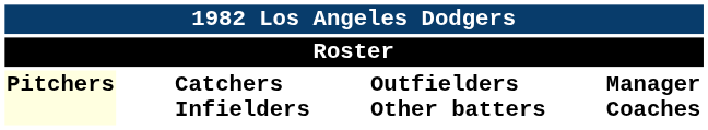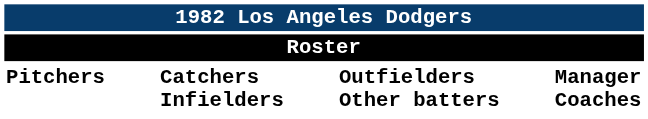Pitchers | column 1: lightyellow background -> no background
